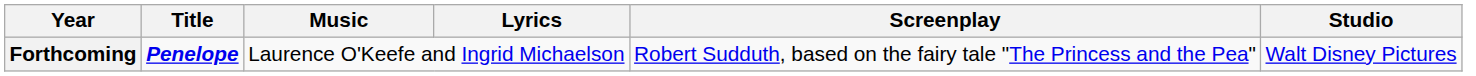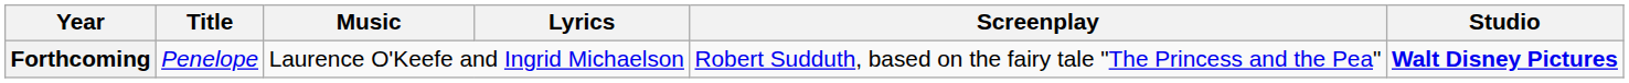Forthcoming | Title: bold -> normal
Forthcoming | Studio: normal -> bold
